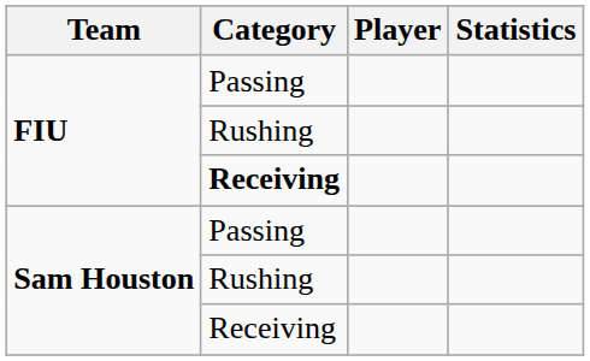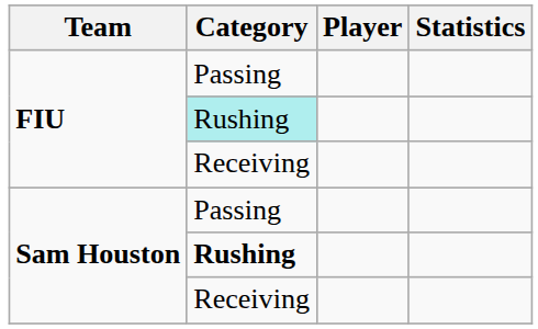FIU / Rushing | Category: no background -> paleturquoise background
FIU / Receiving | Category: bold -> normal
Sam Houston / Rushing | Category: normal -> bold
